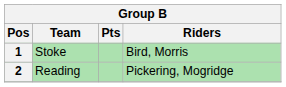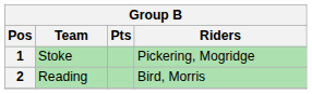1 | Riders: Bird, Morris -> Pickering, Mogridge
2 | Riders: Pickering, Mogridge -> Bird, Morris
